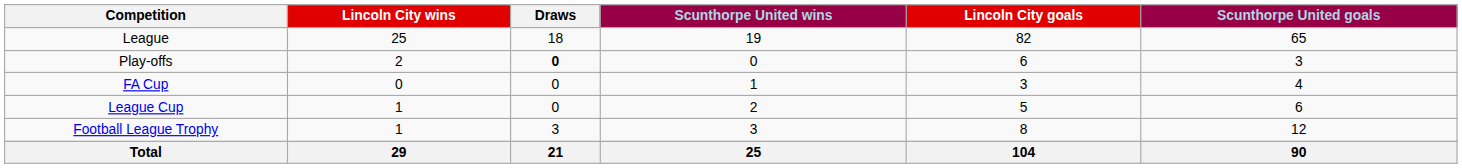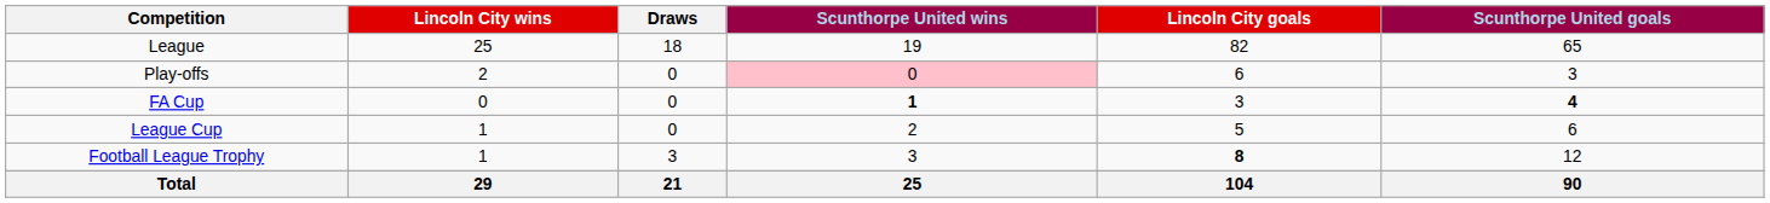Play-offs | Draws: bold -> normal
Play-offs | Scunthorpe United wins: no background -> pink background
FA Cup | Scunthorpe United wins: normal -> bold
FA Cup | Scunthorpe United goals: normal -> bold
Football League Trophy | Lincoln City goals: normal -> bold
